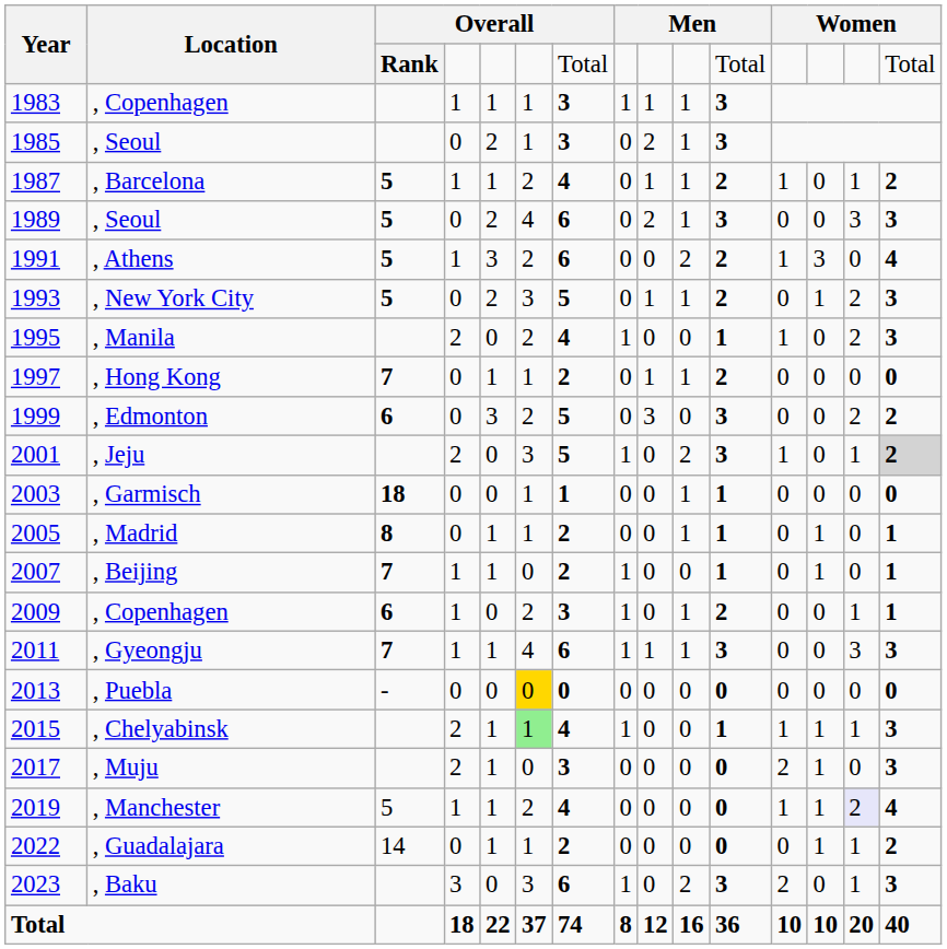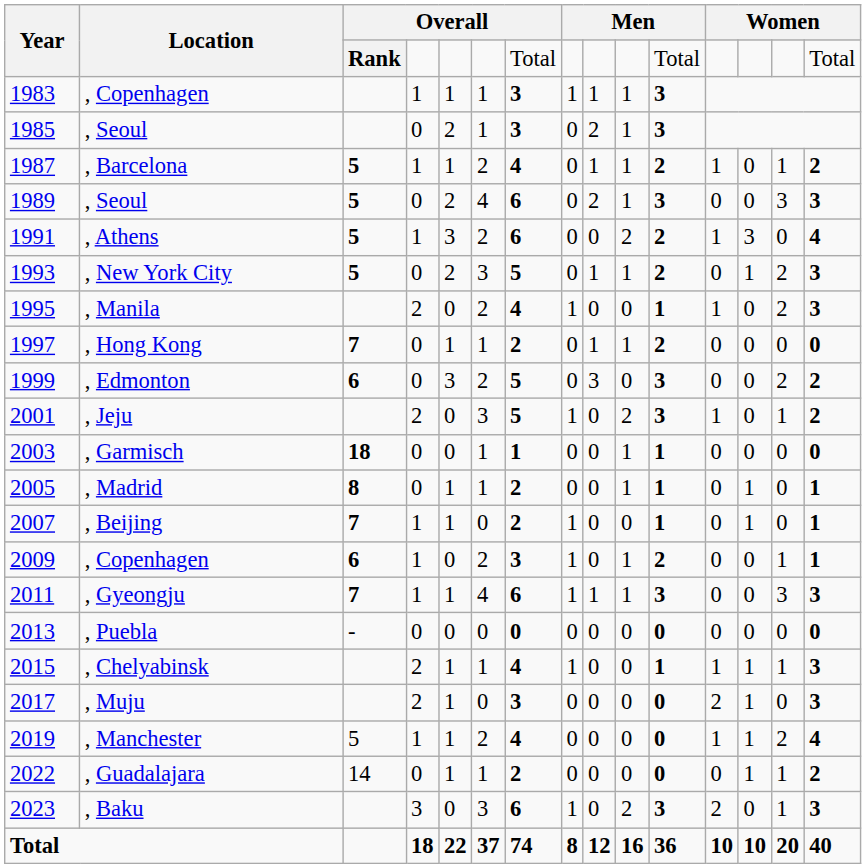, Jeju | column 15: lightgrey background -> no background
, Puebla | column 6: gold background -> no background
, Chelyabinsk | column 6: lightgreen background -> no background
, Manchester | column 14: lavender background -> no background
